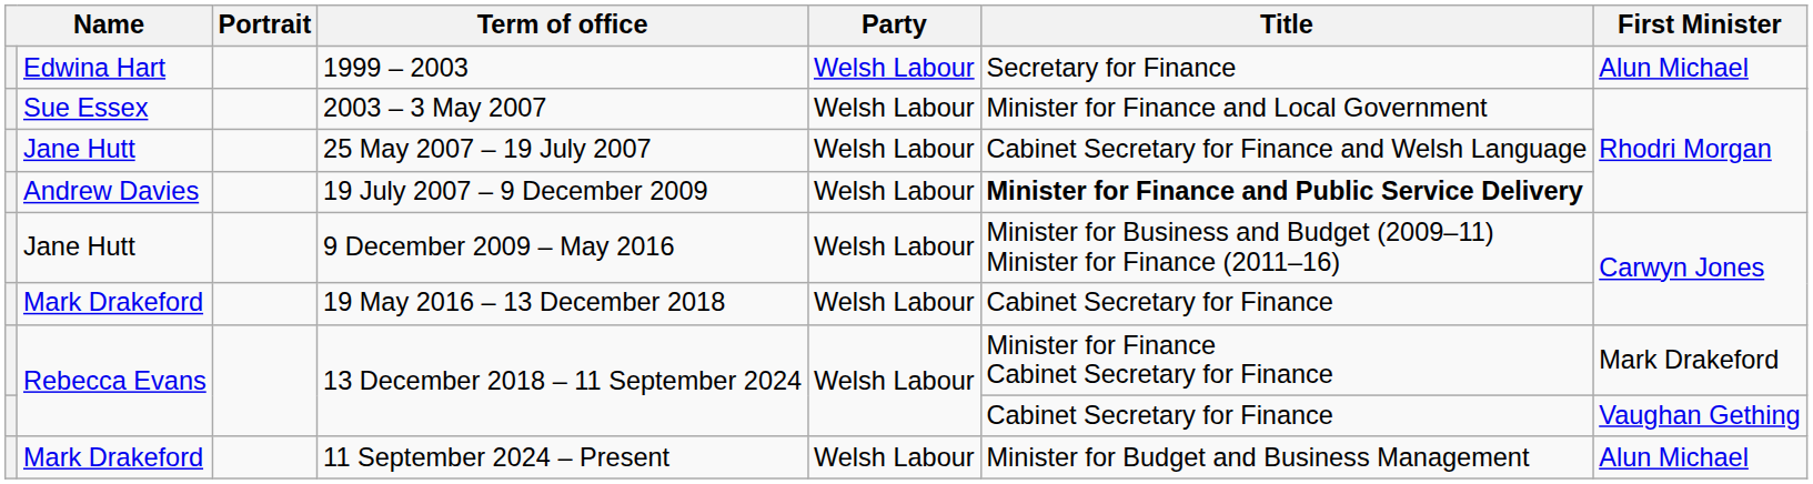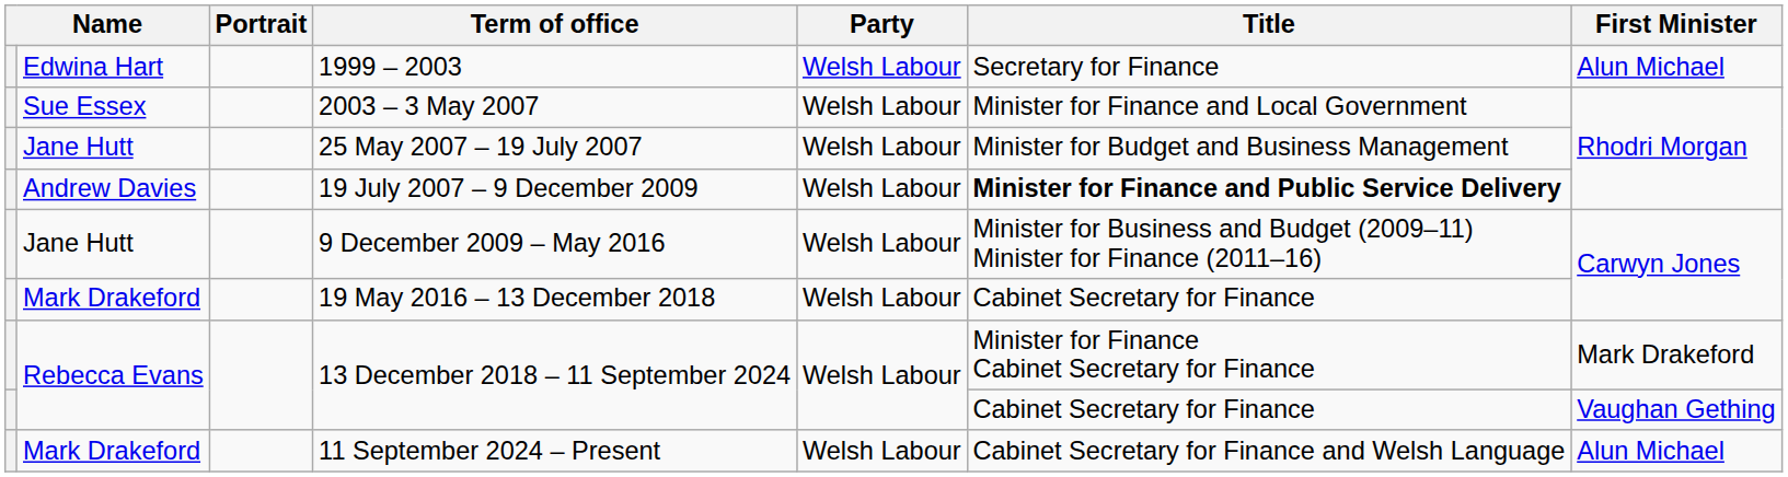25 May 2007 – 19 July 2007 | Title: Cabinet Secretary for Finance and Welsh Language -> Minister for Budget and Business Management
11 September 2024 – Present | Title: Minister for Budget and Business Management -> Cabinet Secretary for Finance and Welsh Language
